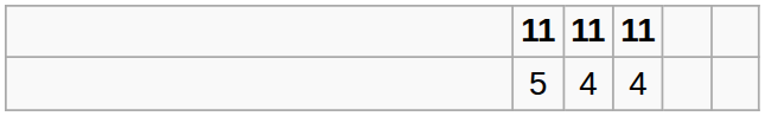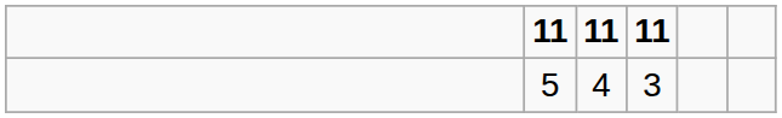row 2 | column 4: 4 -> 3
